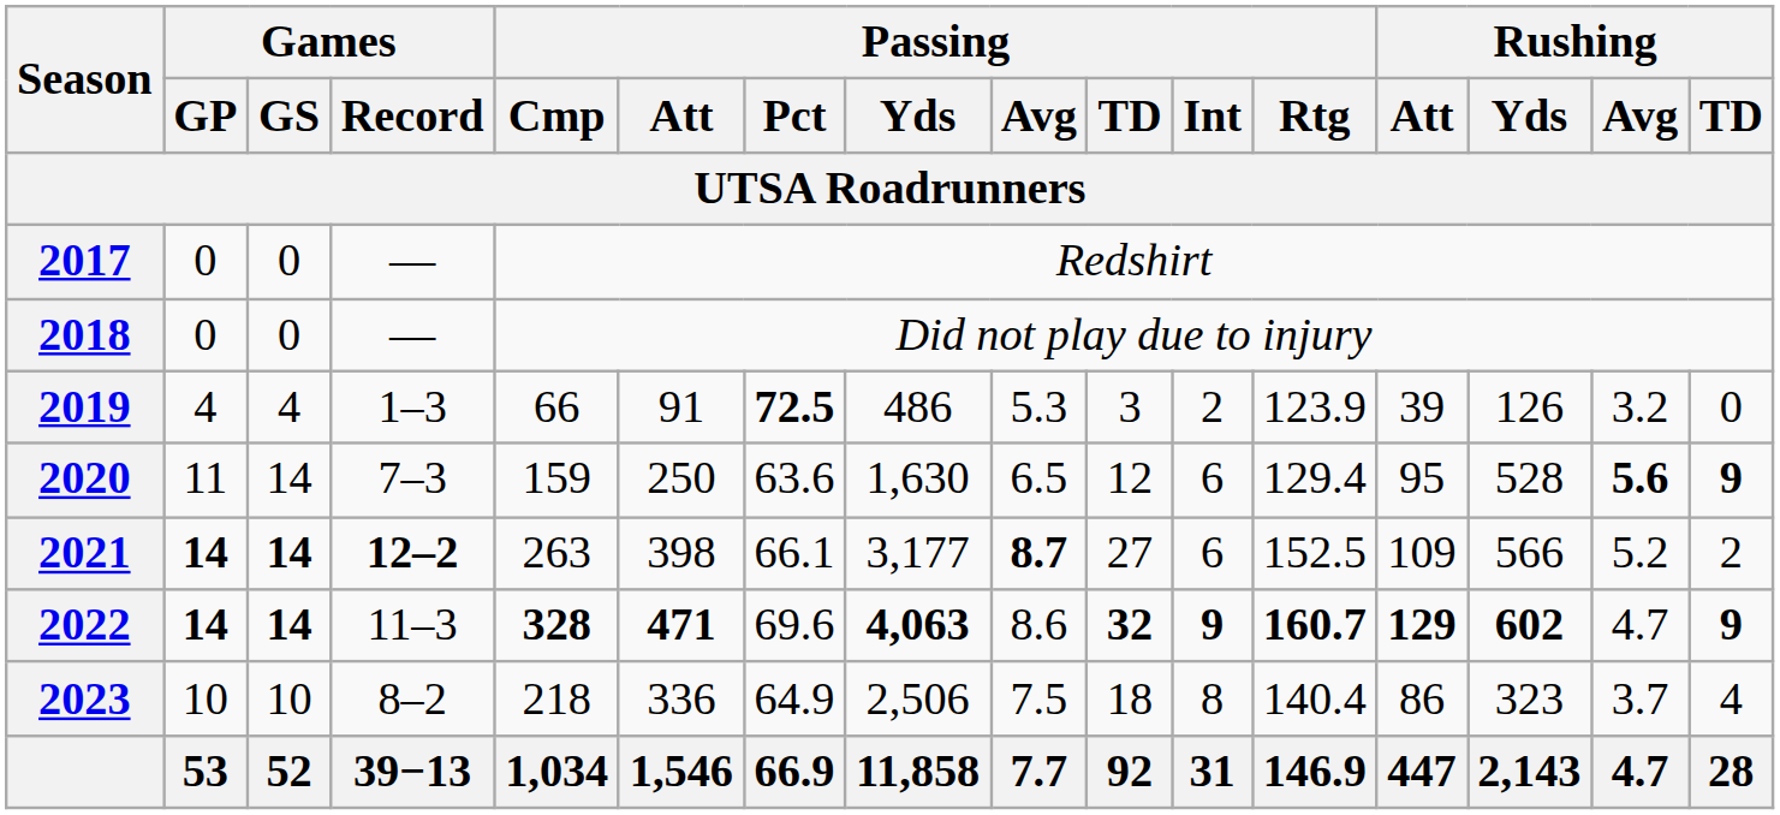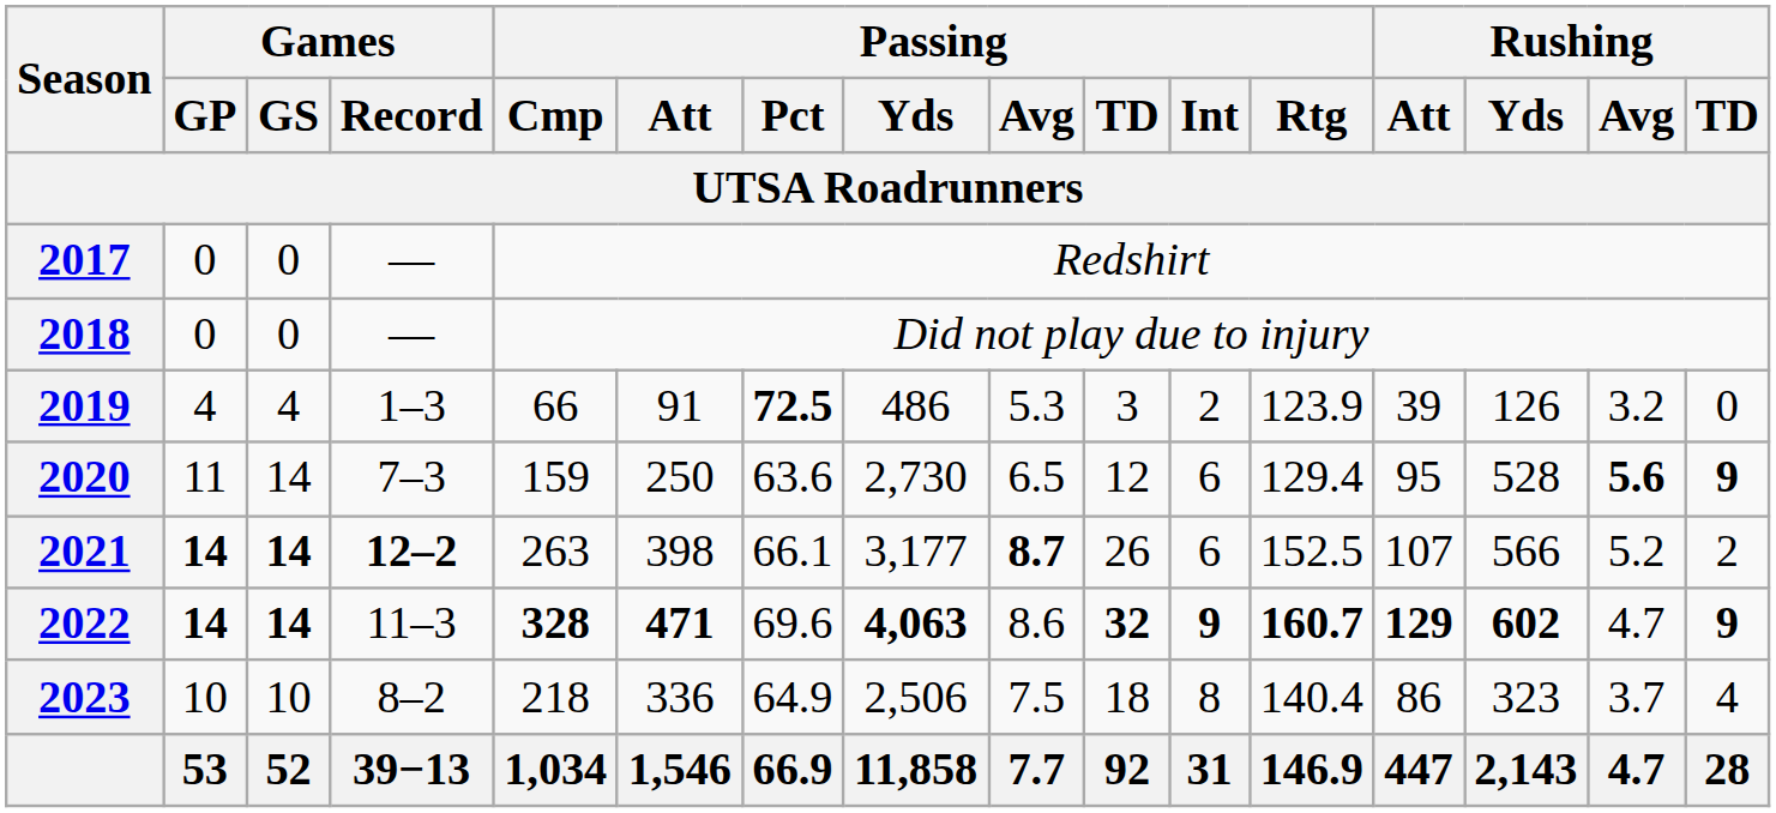2020 | Passing / Yds / UTSA Roadrunners: 1,630 -> 2,730
2021 | Passing / TD / UTSA Roadrunners: 27 -> 26
2021 | Rushing / Att / UTSA Roadrunners: 109 -> 107
